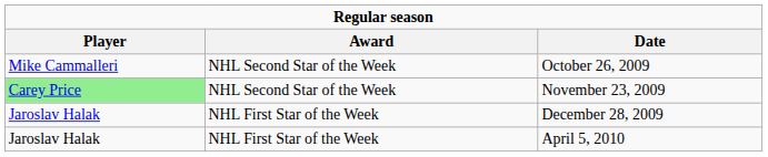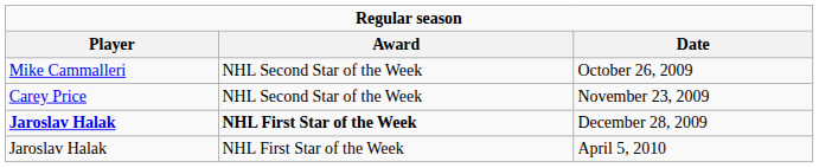November 23, 2009 | Player: lightgreen background -> no background
December 28, 2009 | Player: normal -> bold
December 28, 2009 | Award: normal -> bold
